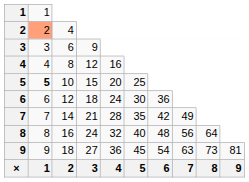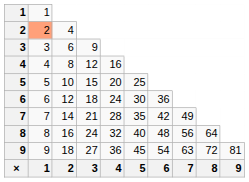row 5 | column 2: bold -> normal
row 9 | column 9: 73 -> 72
